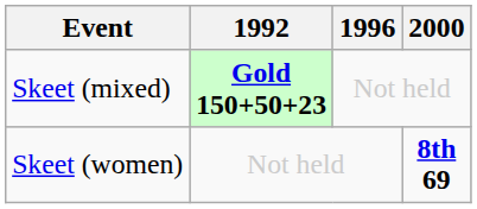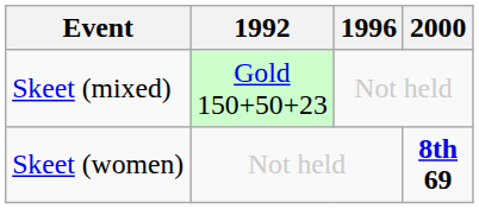Skeet (mixed) | 1992: bold -> normal
